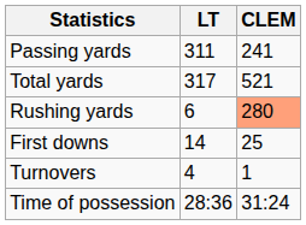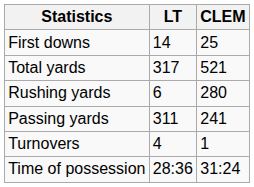rows swapped: First downs <-> Passing yards
Rushing yards | CLEM: lightsalmon background -> no background
